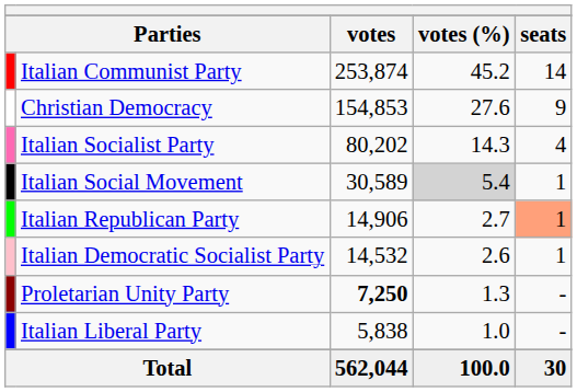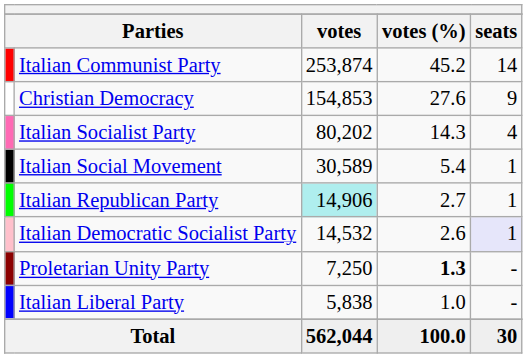Italian Social Movement | votes (%): lightgrey background -> no background
Italian Republican Party | votes: no background -> paleturquoise background
Italian Republican Party | seats: lightsalmon background -> no background
Italian Democratic Socialist Party | seats: no background -> lavender background
Proletarian Unity Party | votes: bold -> normal
Proletarian Unity Party | votes (%): normal -> bold
